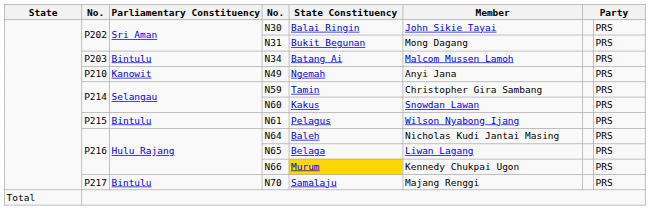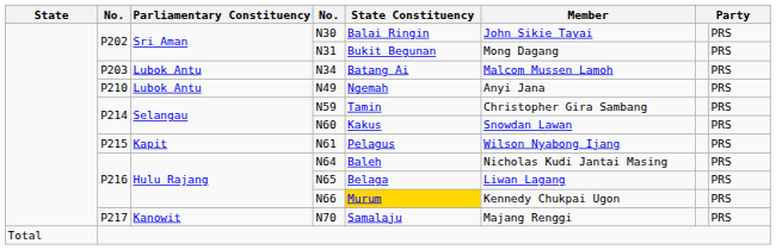N34 | Parliamentary Constituency: Bintulu -> Lubok Antu
N49 | Parliamentary Constituency: Kanowit -> Lubok Antu
N61 | Parliamentary Constituency: Bintulu -> Kapit
N70 | Parliamentary Constituency: Bintulu -> Kanowit
